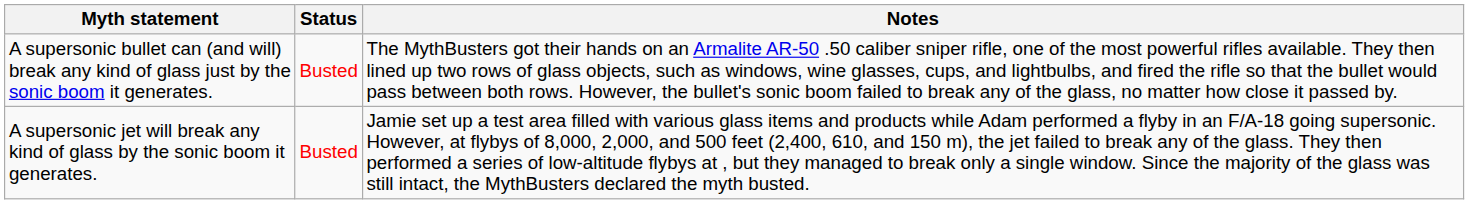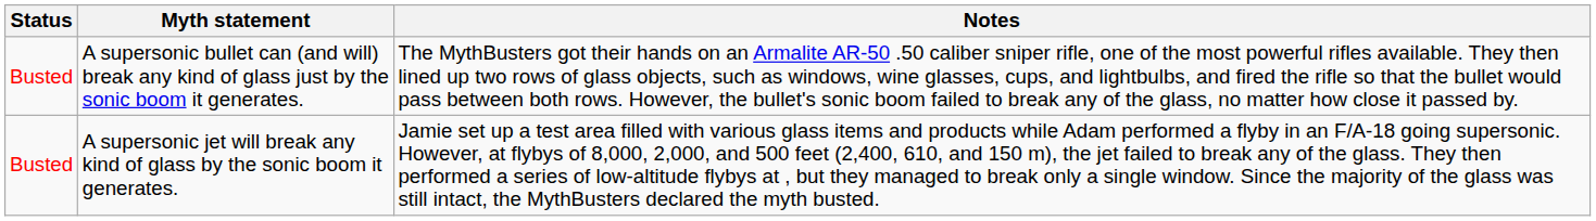columns swapped: Myth statement <-> Status
